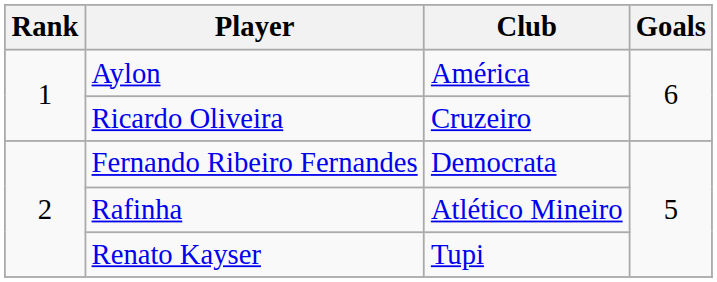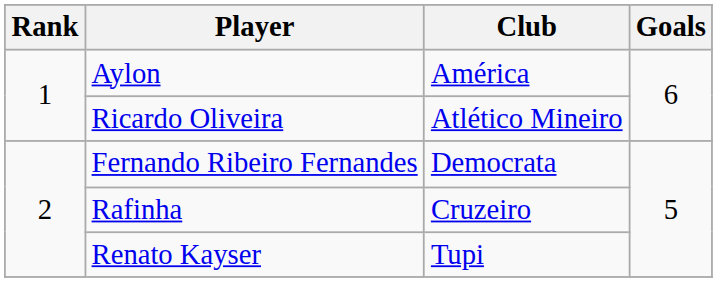Ricardo Oliveira | Club: Cruzeiro -> Atlético Mineiro
Rafinha | Club: Atlético Mineiro -> Cruzeiro
